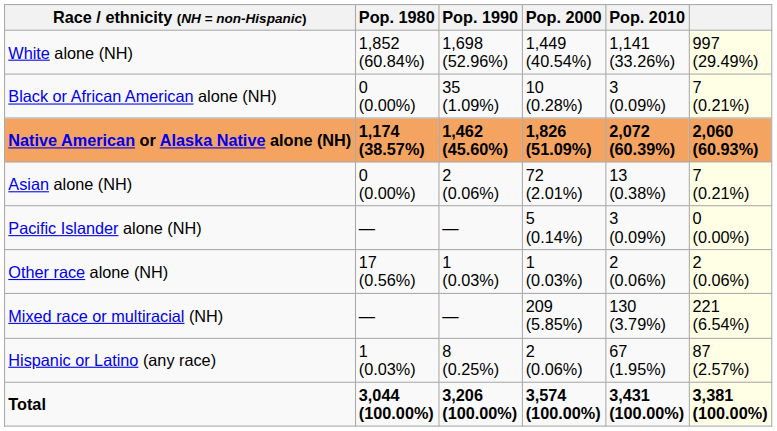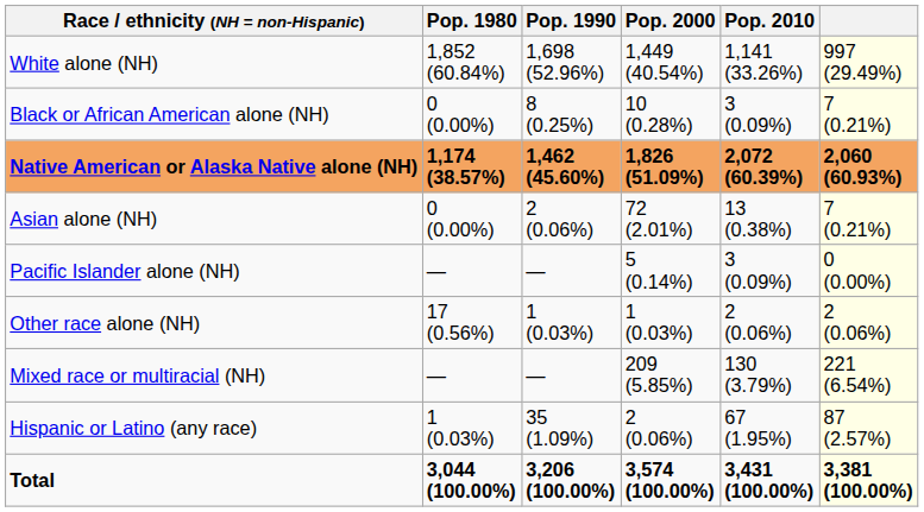Black or African American alone (NH) | Pop. 1990: 35 (1.09%) -> 8 (0.25%)
Hispanic or Latino (any race) | Pop. 1990: 8 (0.25%) -> 35 (1.09%)
